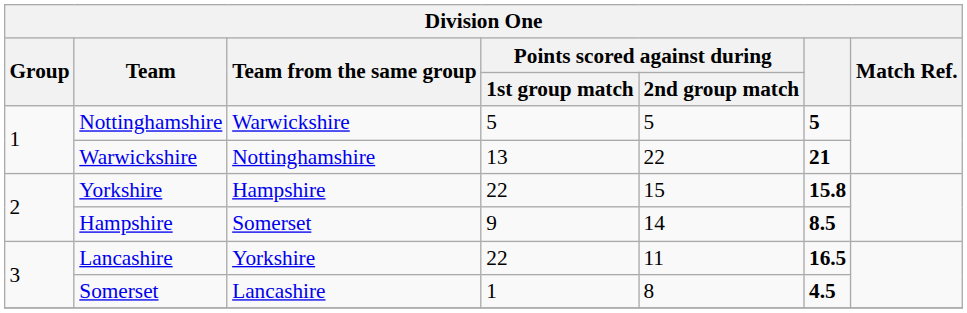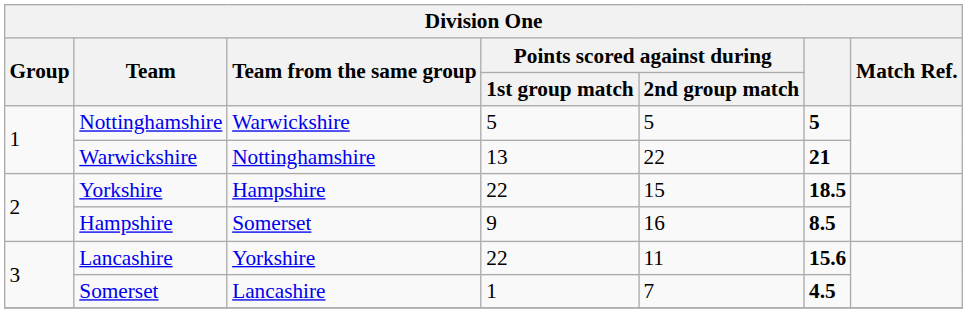row 6 | column 6: 15.8 -> 18.5
row 7 | Points scored against during / 2nd group match: 14 -> 16
row 8 | column 6: 16.5 -> 15.6
row 9 | Points scored against during / 2nd group match: 8 -> 7
